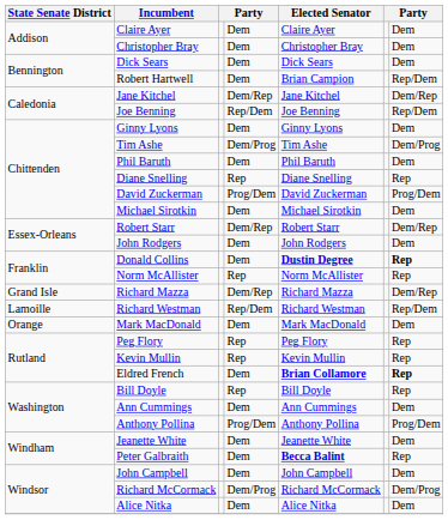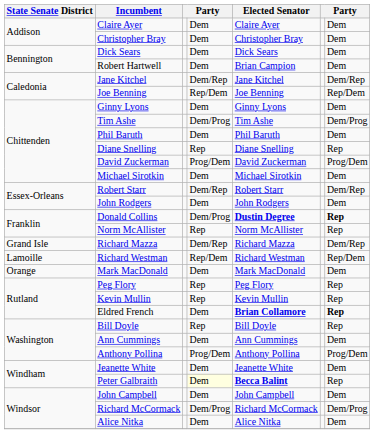Robert Hartwell | column 7: Rep/Dem -> Dem
Donald Collins | column 4: Dem -> Dem/Prog
Peter Galbraith | column 4: no background -> lightyellow background
